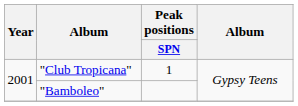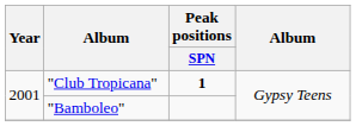"Club Tropicana" | Peak positions / SPN: normal -> bold
